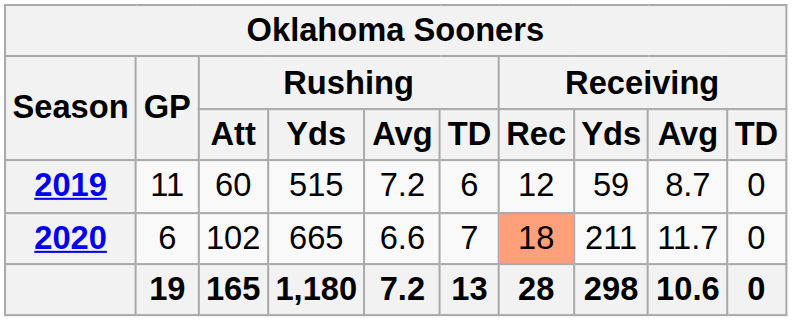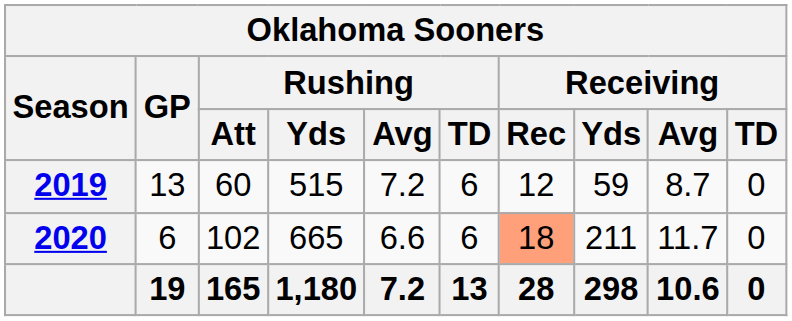2019 | GP: 11 -> 13
2020 | Rushing / TD: 7 -> 6
